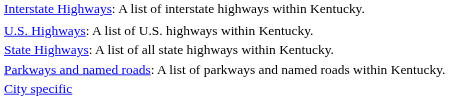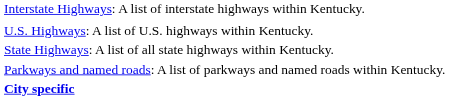City specific | column 1: normal -> bold
